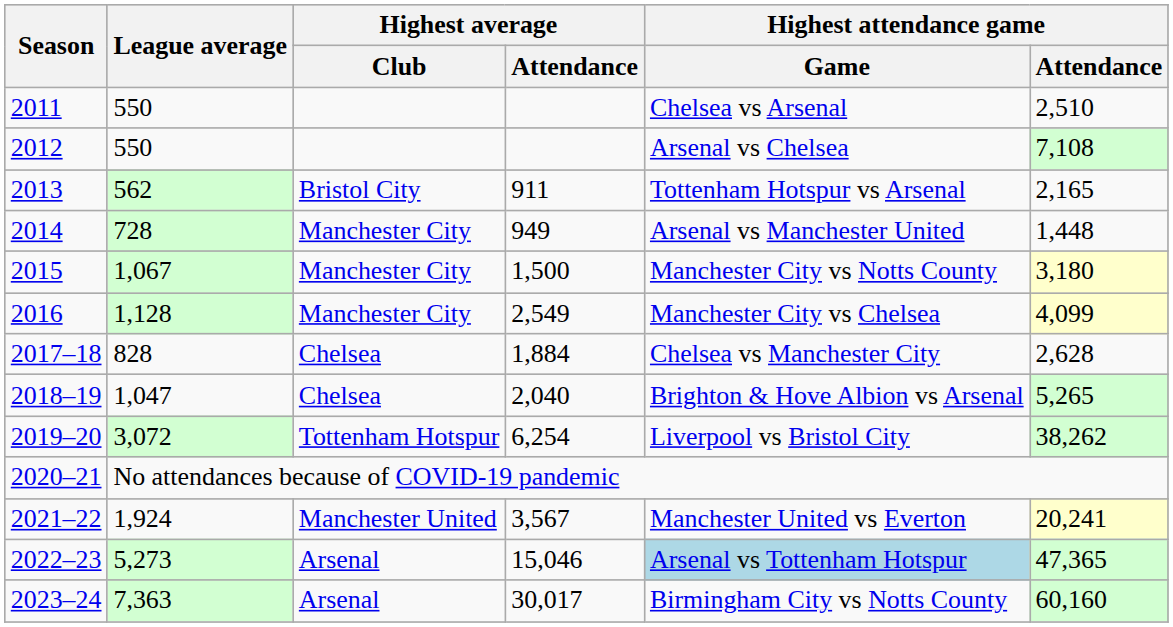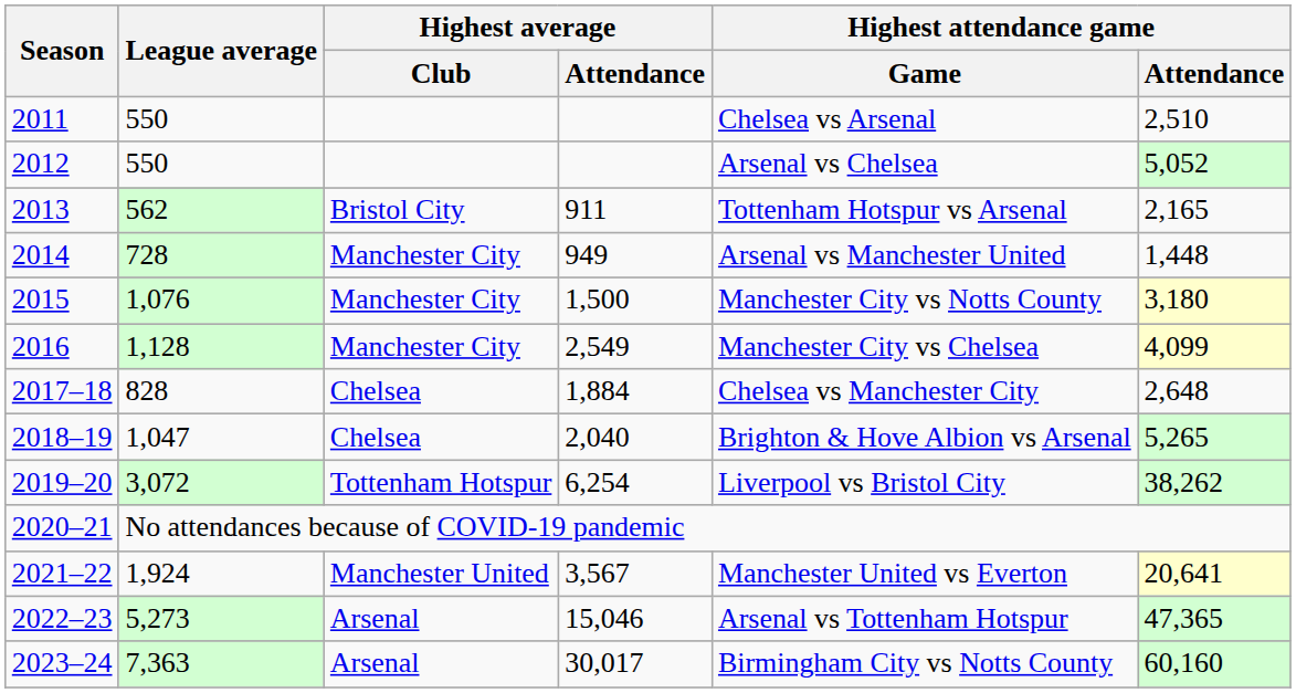2012 | Highest attendance game / Attendance: 7,108 -> 5,052
2015 | League average: 1,067 -> 1,076
2017–18 | Highest attendance game / Attendance: 2,628 -> 2,648
2021–22 | Highest attendance game / Attendance: 20,241 -> 20,641
2022–23 | Highest attendance game / Game: lightblue background -> no background
